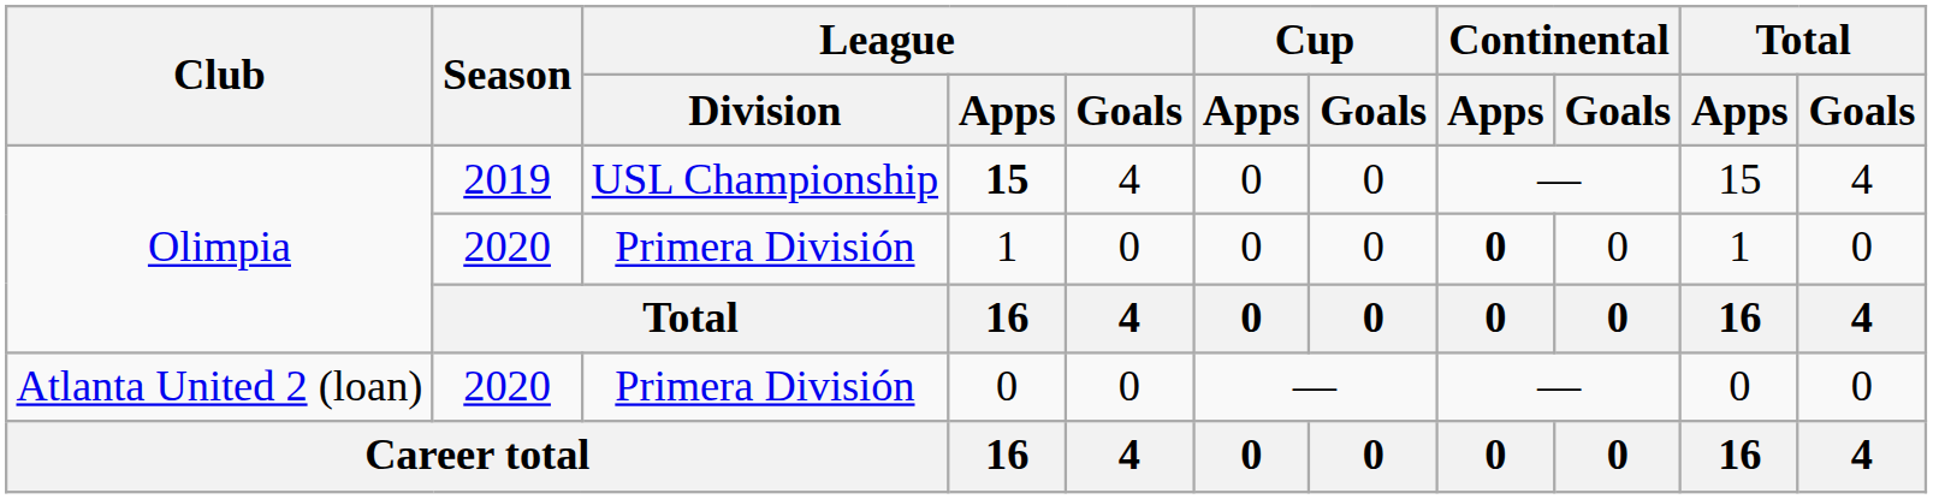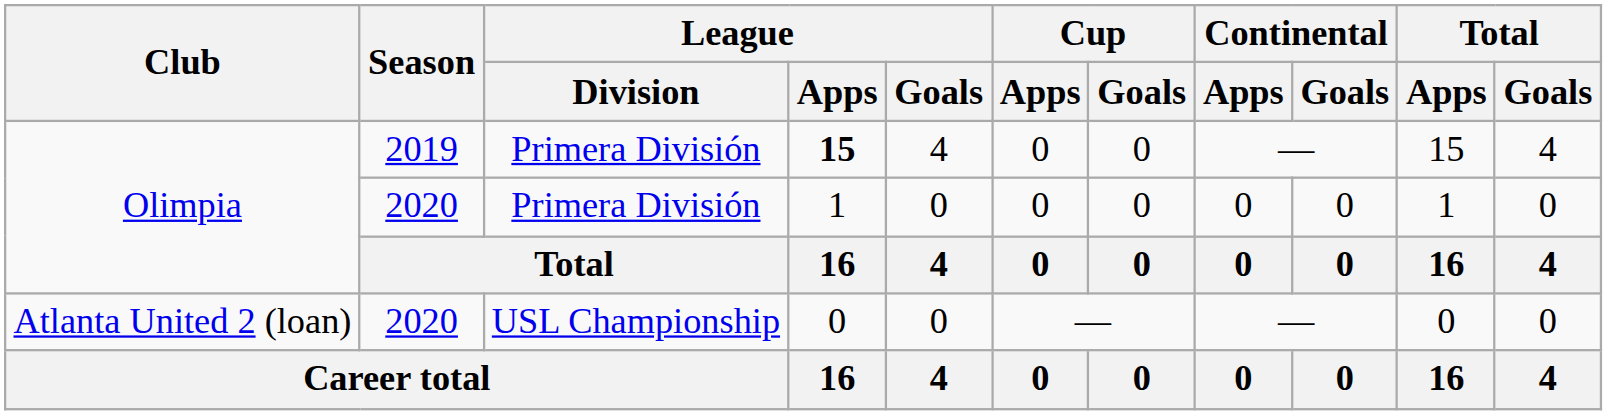row 3 | League / Division: USL Championship -> Primera División
row 4 | Continental / Apps: bold -> normal
row 6 | League / Division: Primera División -> USL Championship
